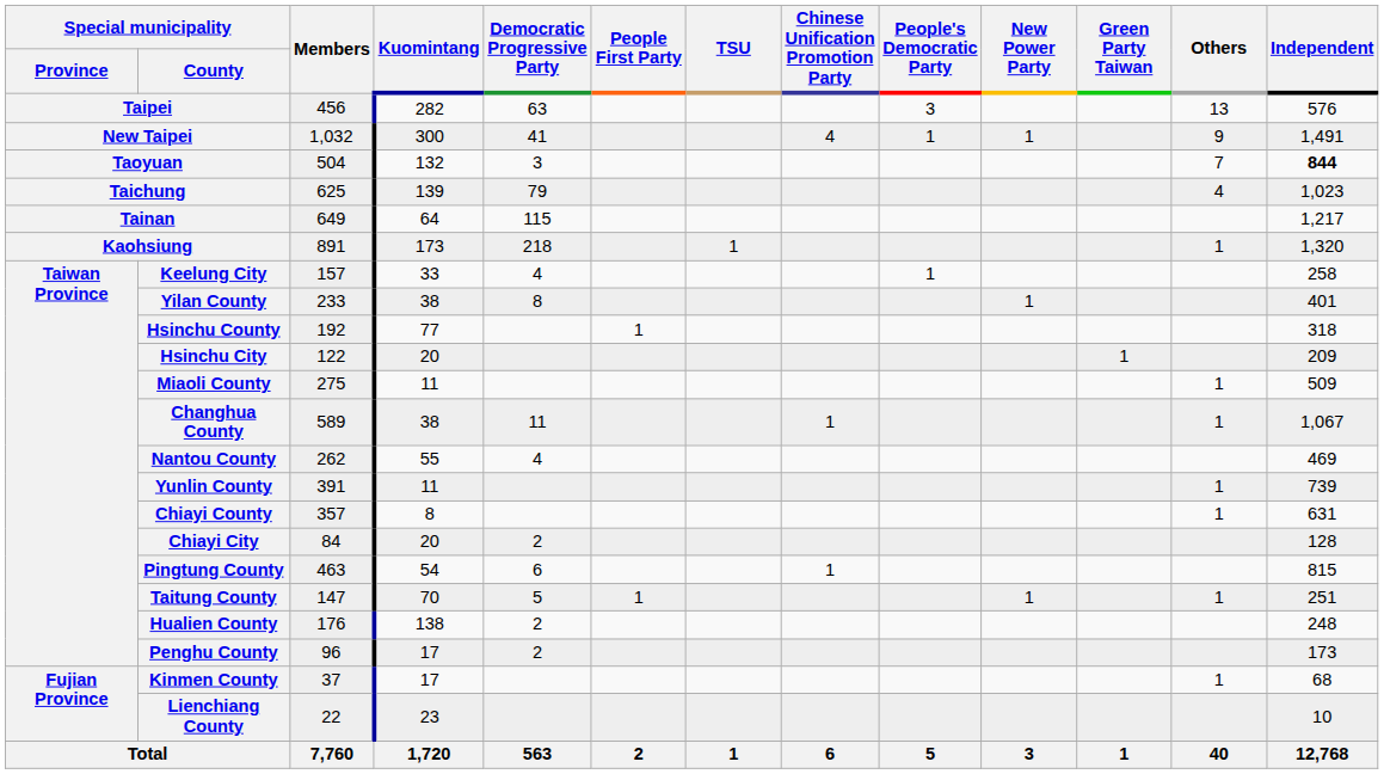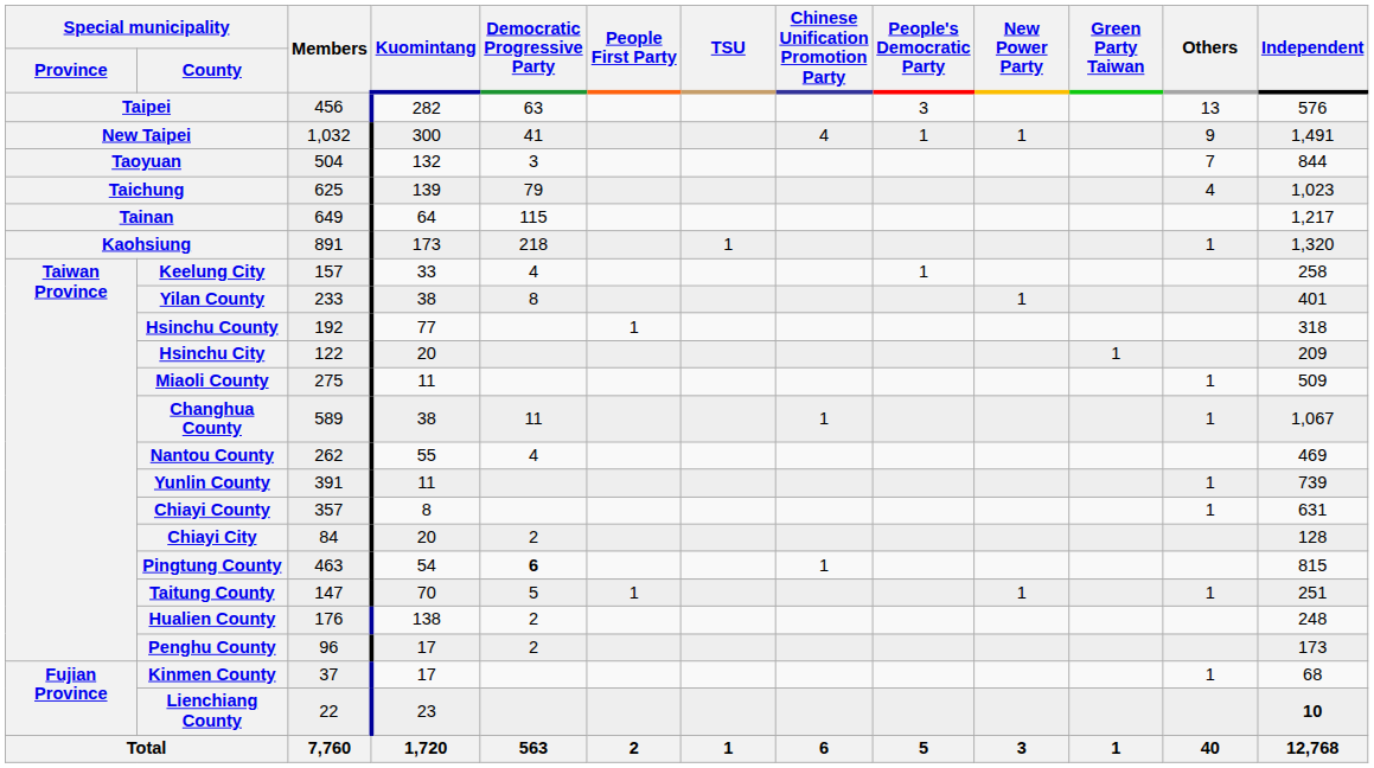Taoyuan | Independent: bold -> normal
Pingtung County | Democratic Progressive Party: normal -> bold
Lienchiang County | Independent: normal -> bold
